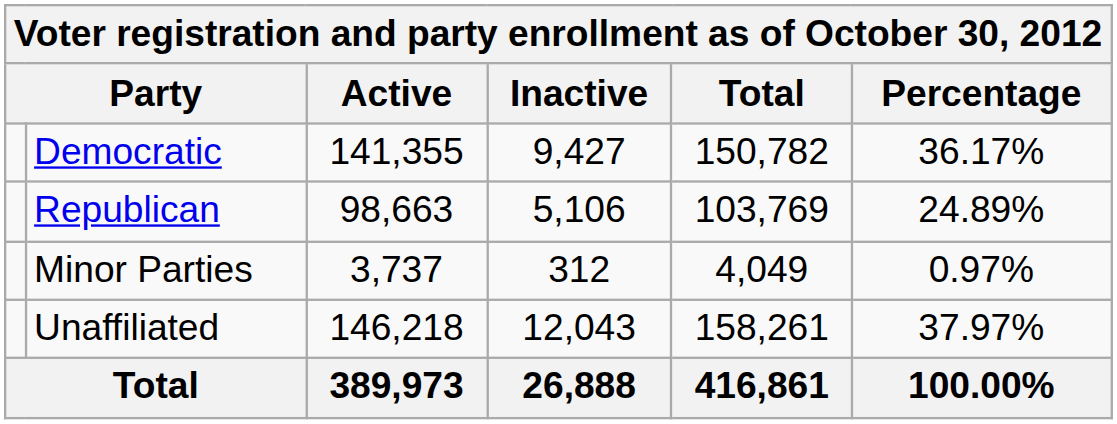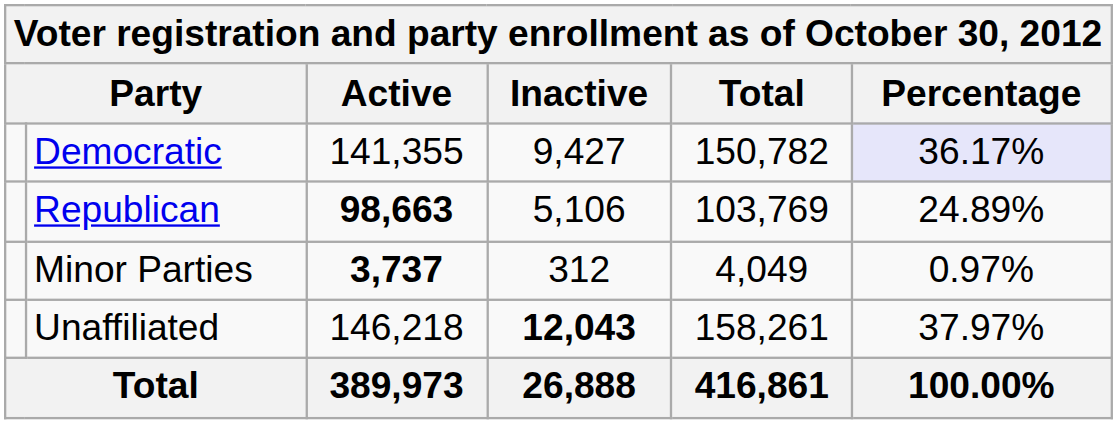Democratic | Percentage: no background -> lavender background
Republican | Active: normal -> bold
Minor Parties | Active: normal -> bold
Unaffiliated | Inactive: normal -> bold
